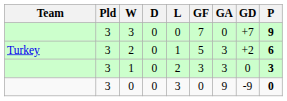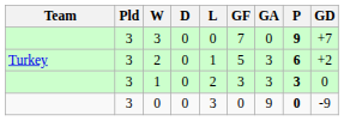columns swapped: GD <-> P
